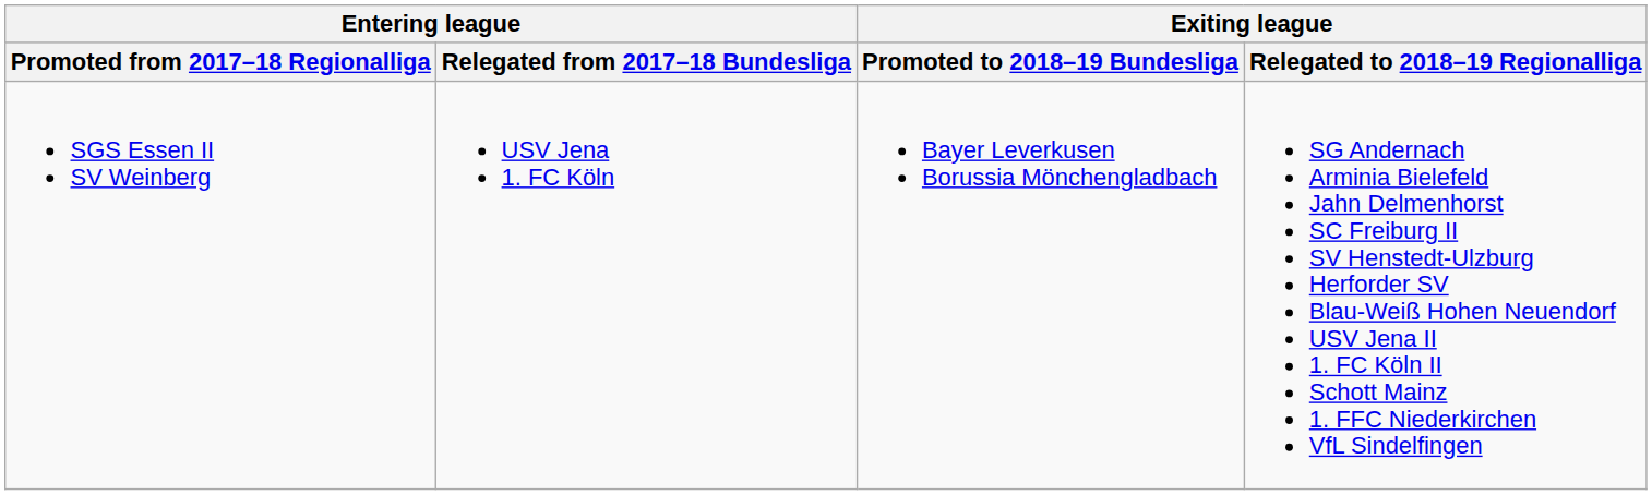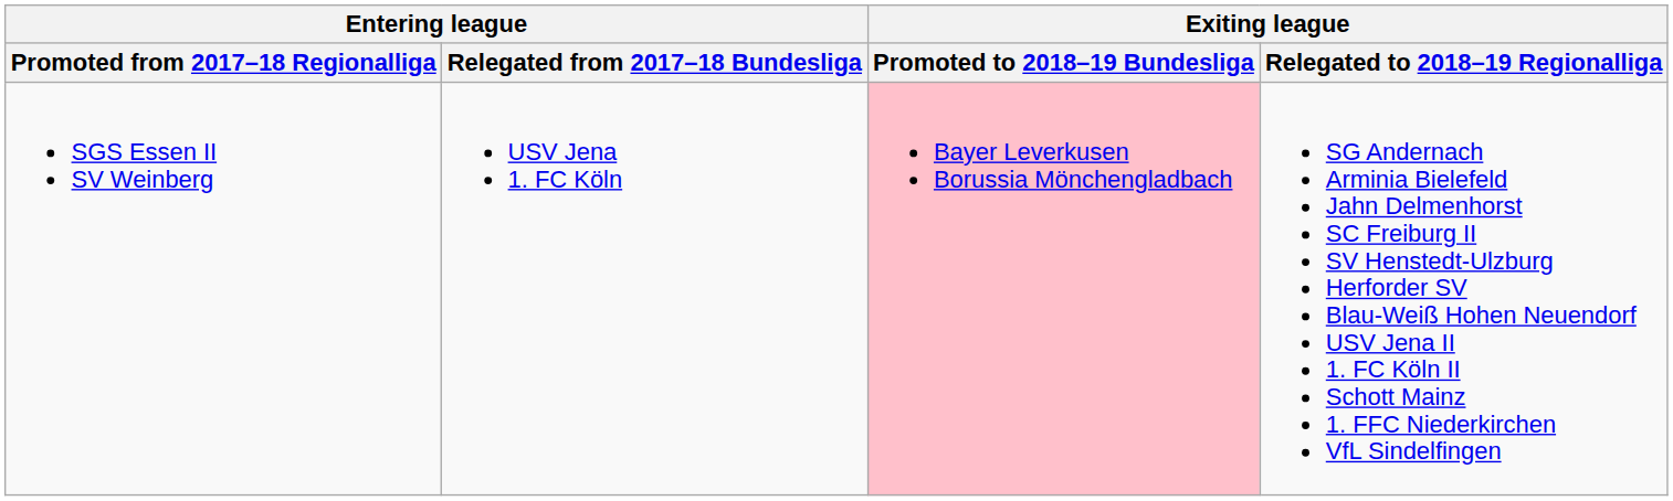SGS Essen II SV Weinberg | Exiting league / Promoted to 2018–19 Bundesliga: no background -> pink background
